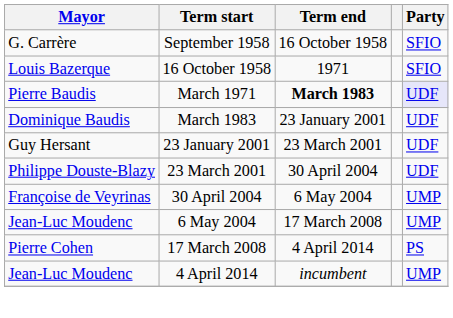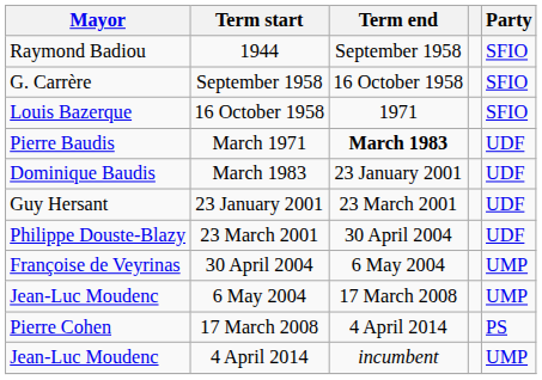+ row: Raymond Badiou | 1944 | September 1958 | SFIO
March 1971 | Party: lavender background -> no background
